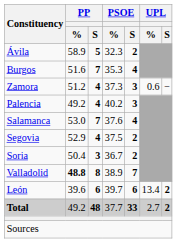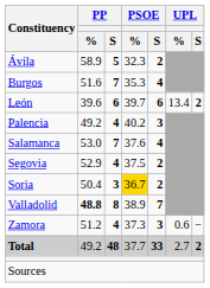rows swapped: León <-> Zamora
Soria | PSOE / %: no background -> gold background
